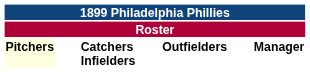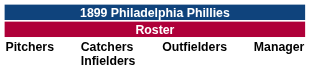Pitchers | column 1: lightyellow background -> no background
